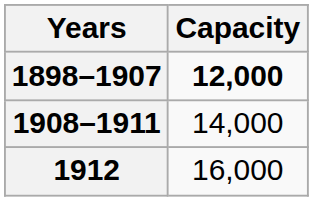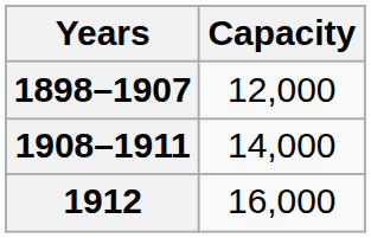1898–1907 | Capacity: bold -> normal
